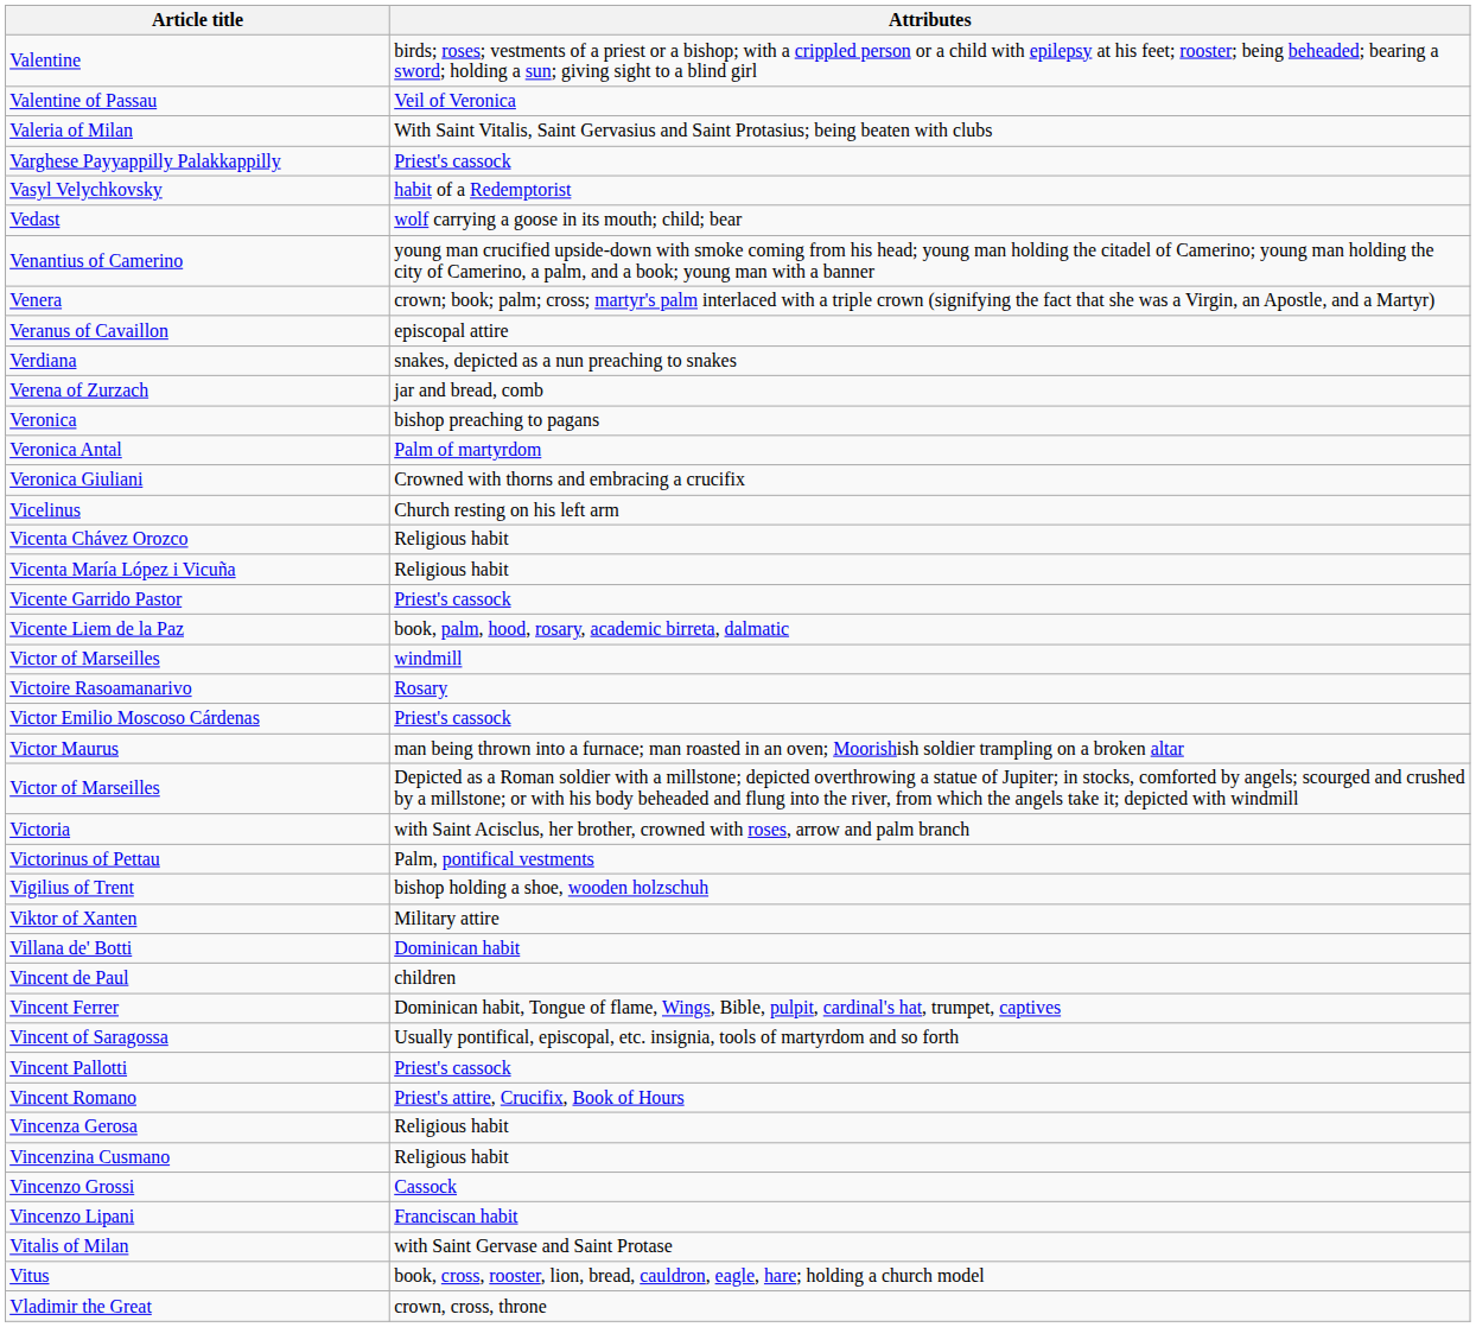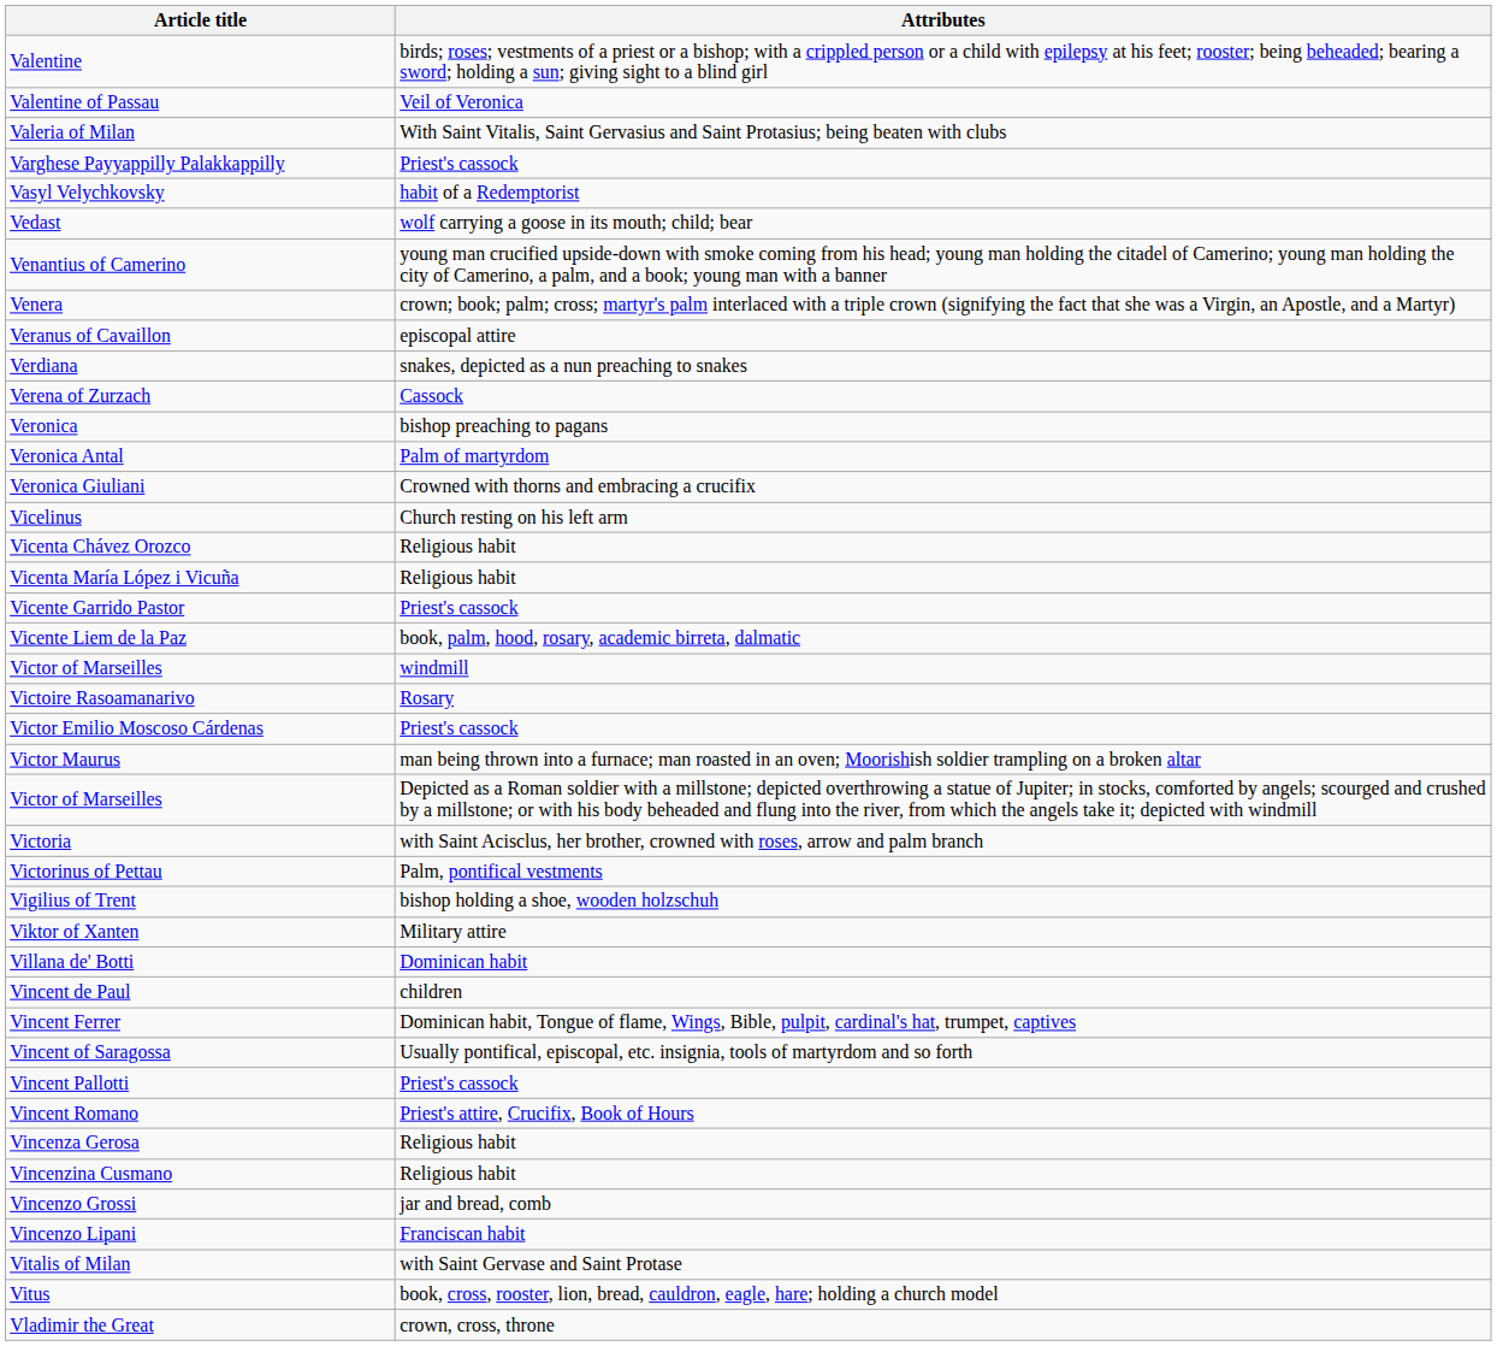row 12 | Attributes: jar and bread, comb -> Cassock
row 38 | Attributes: Cassock -> jar and bread, comb
